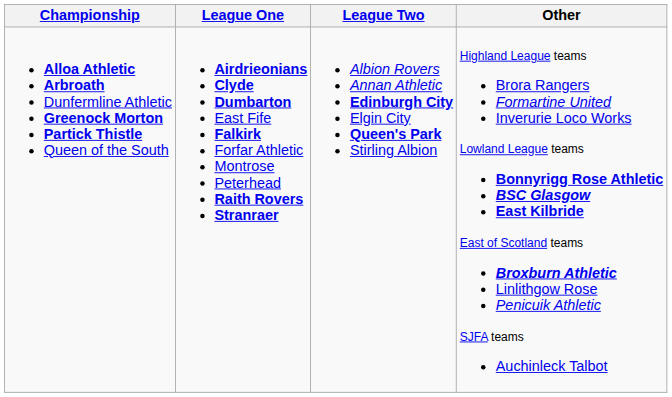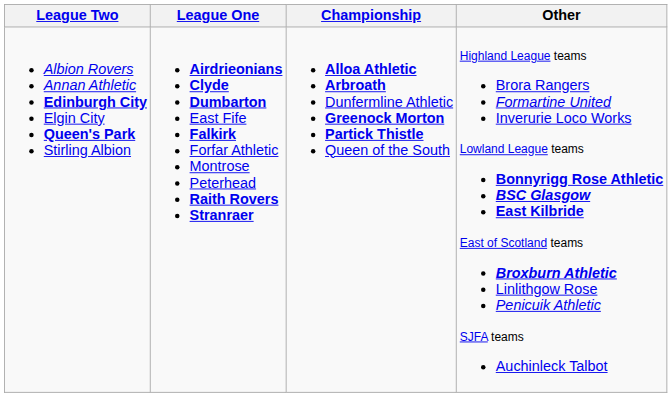columns swapped: Championship <-> League Two
